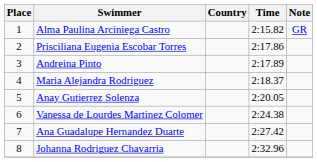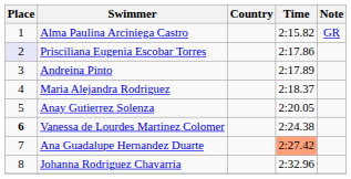Prisciliana Eugenia Escobar Torres | Place: no background -> lavender background
Vanessa de Lourdes Martinez Colomer | Place: normal -> bold
Ana Guadalupe Hernandez Duarte | Time: no background -> lightsalmon background
